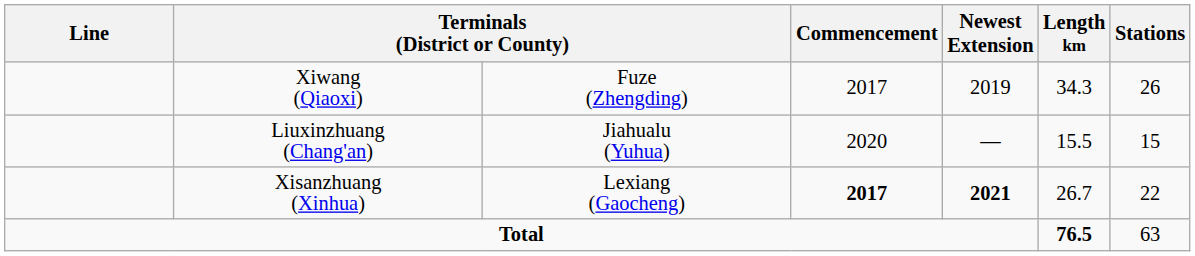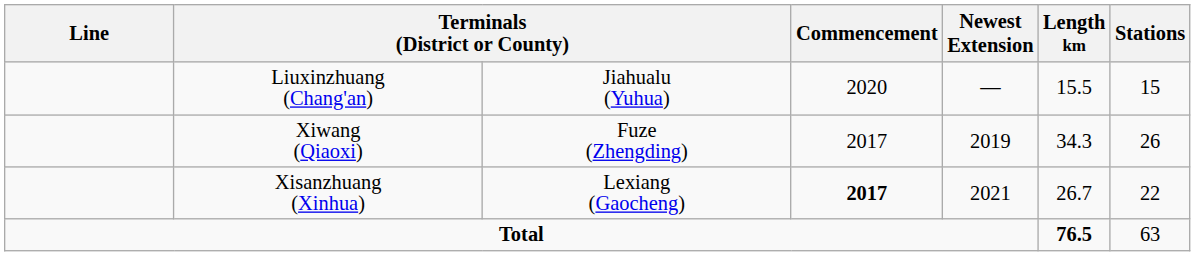rows swapped: Xiwang (Qiaoxi) <-> Liuxinzhuang (Chang'an)
Xisanzhuang (Xinhua) | Newest Extension: bold -> normal
